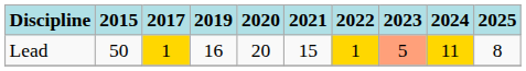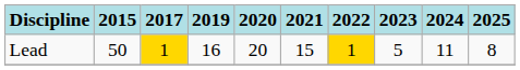Lead | 2023: lightsalmon background -> no background
Lead | 2024: gold background -> no background
